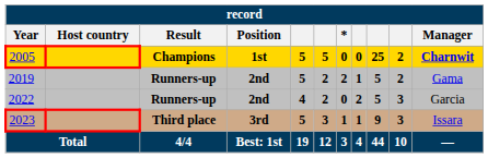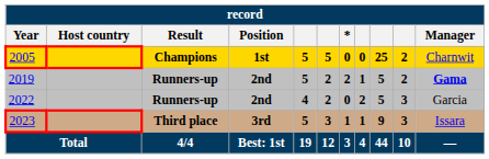2005 | Manager: bold -> normal
2019 | Manager: normal -> bold
